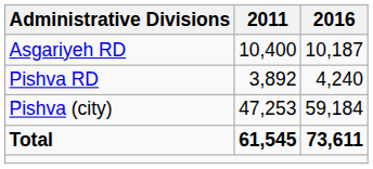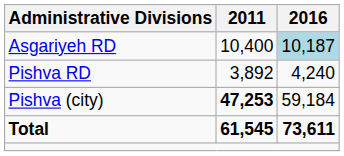Asgariyeh RD | 2016: no background -> lightblue background
Pishva (city) | 2011: normal -> bold
